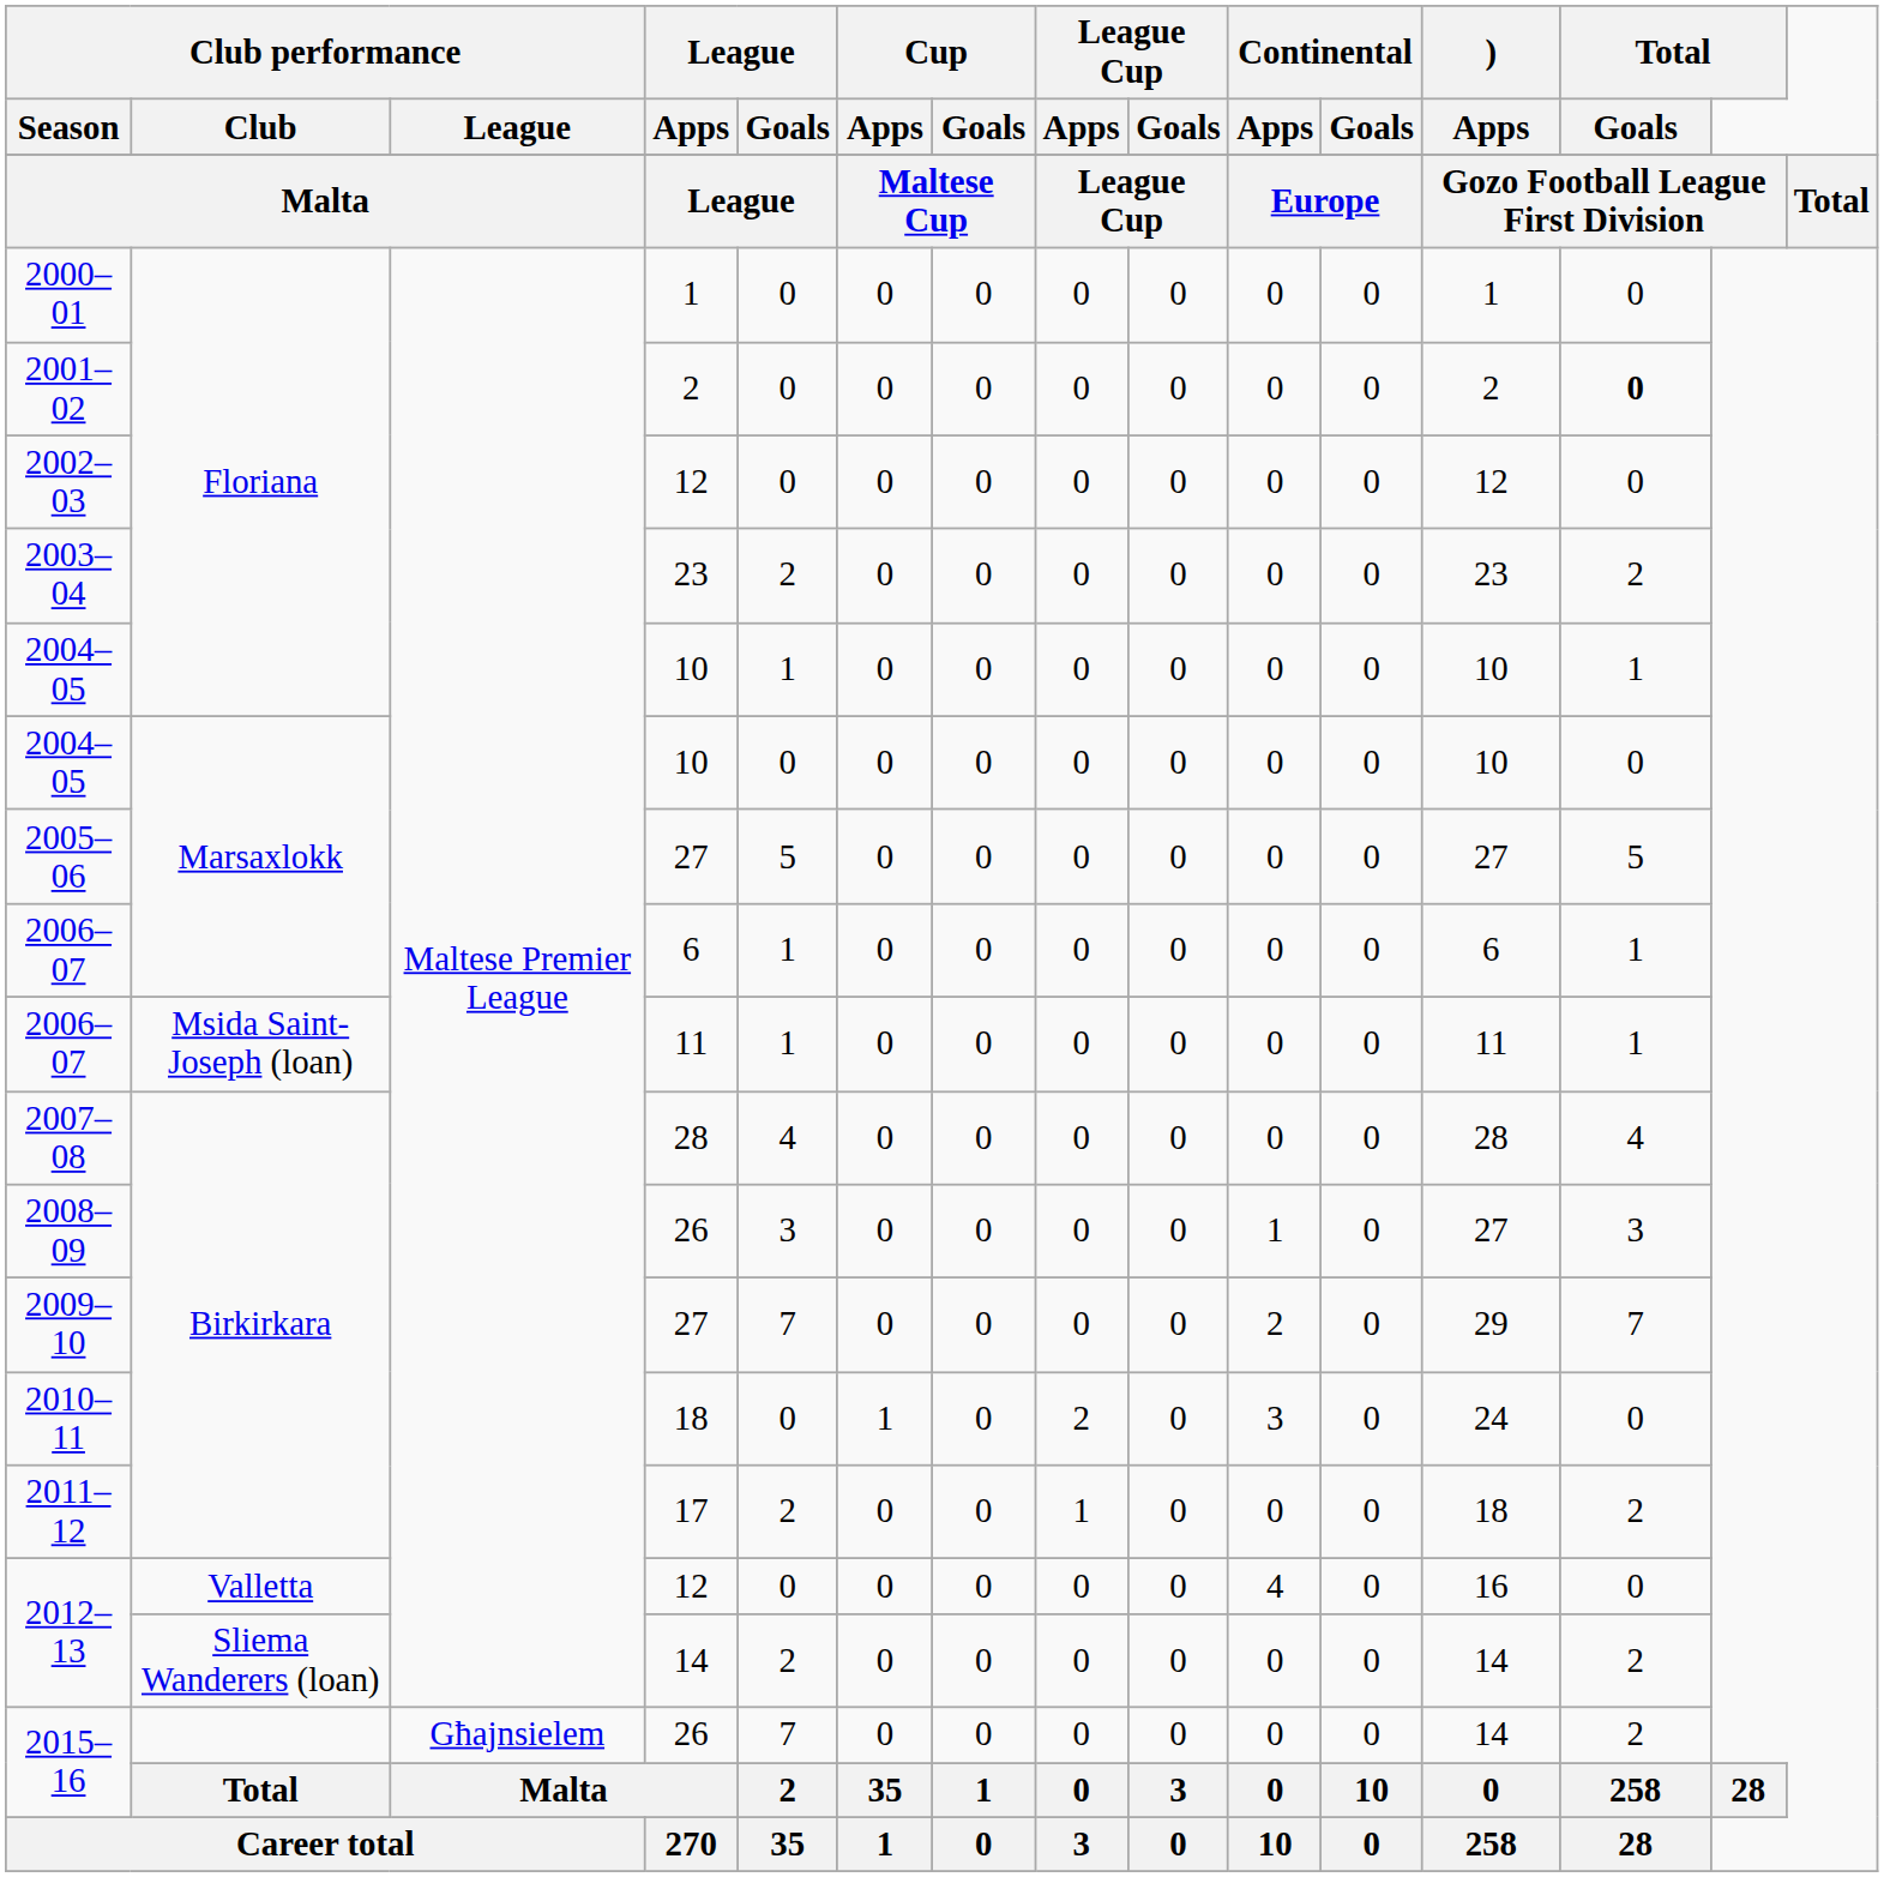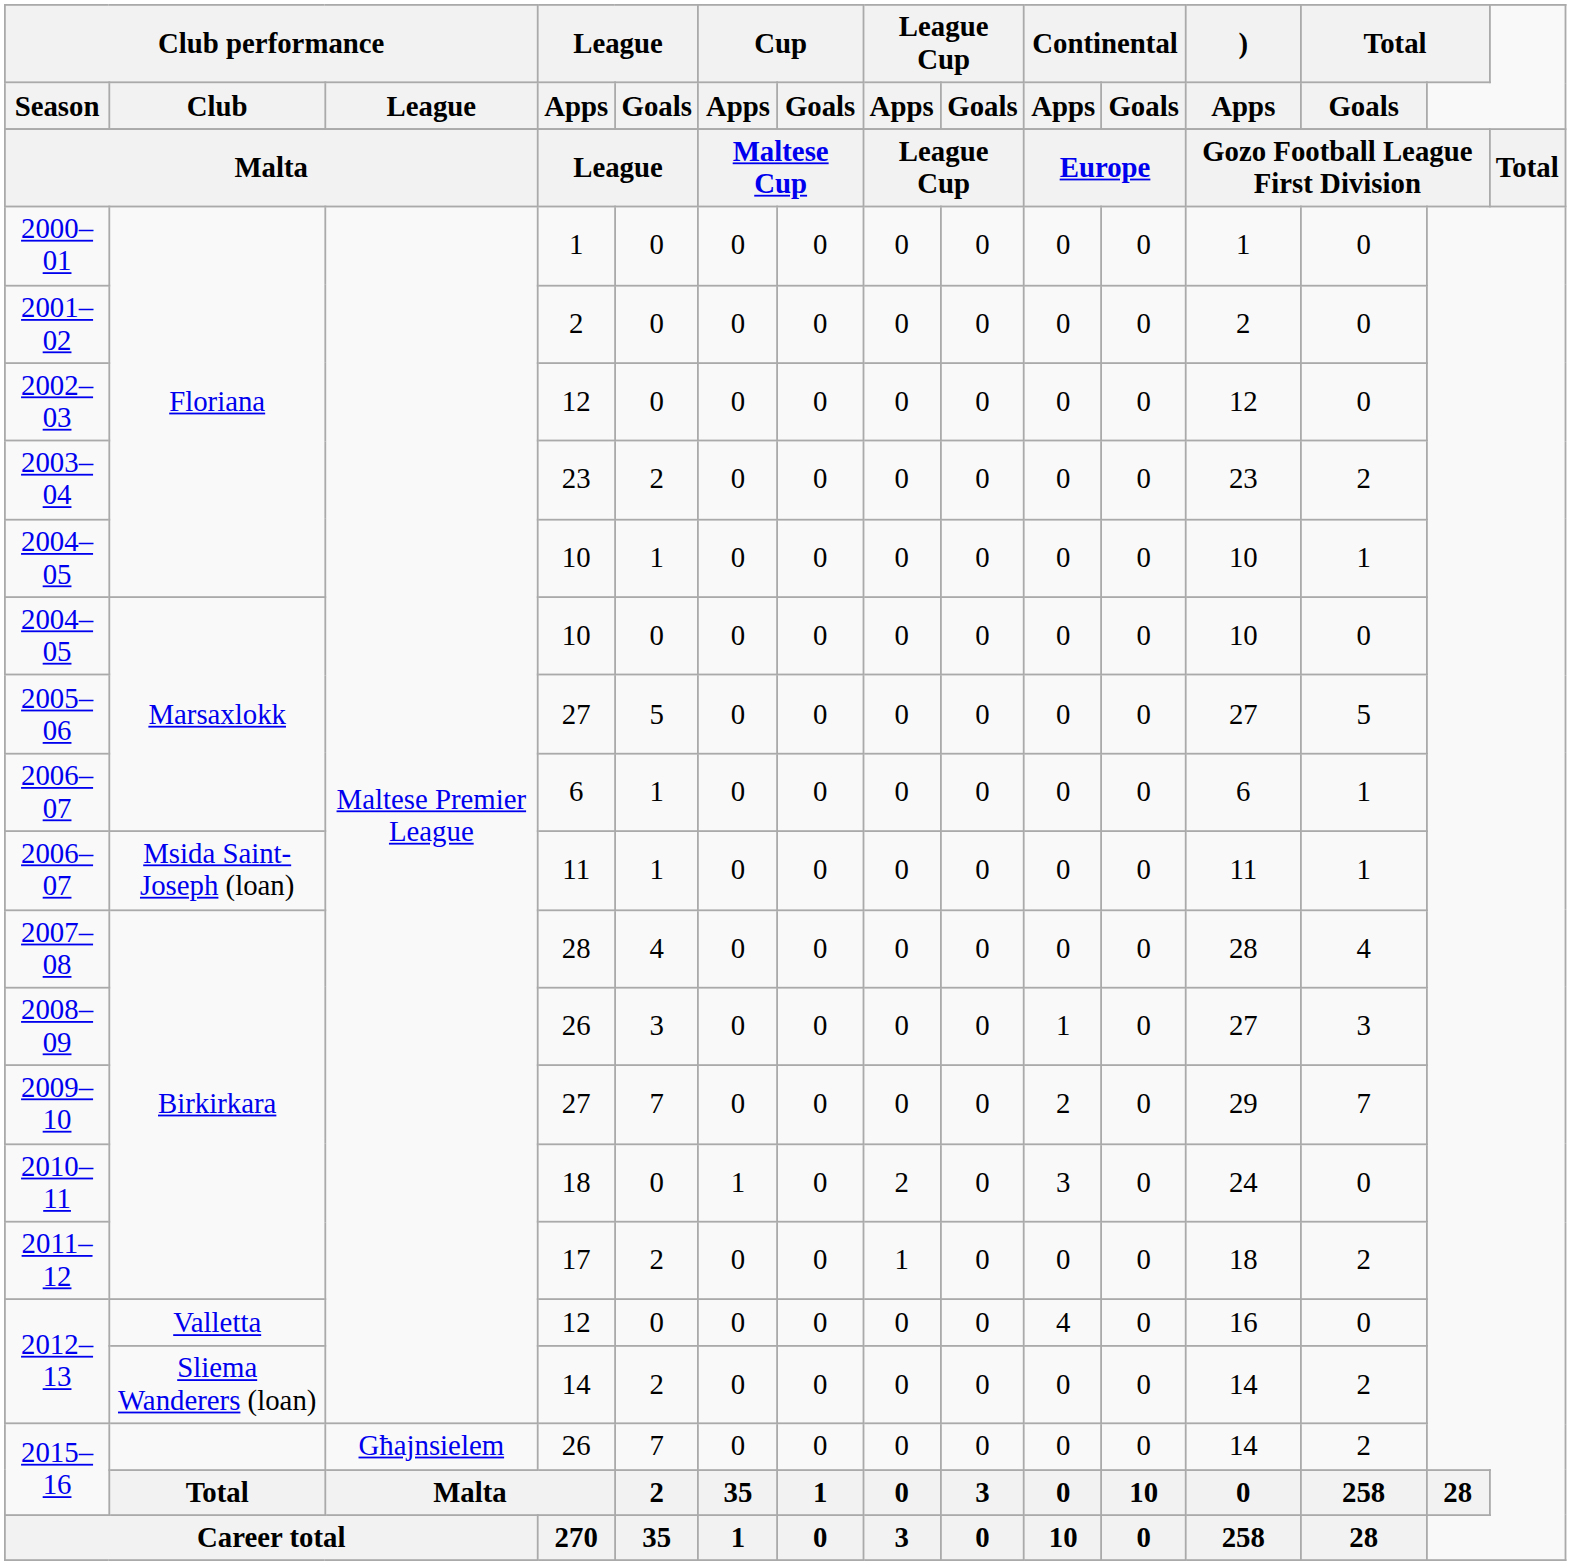2001–02 | Total / Goals: bold -> normal
